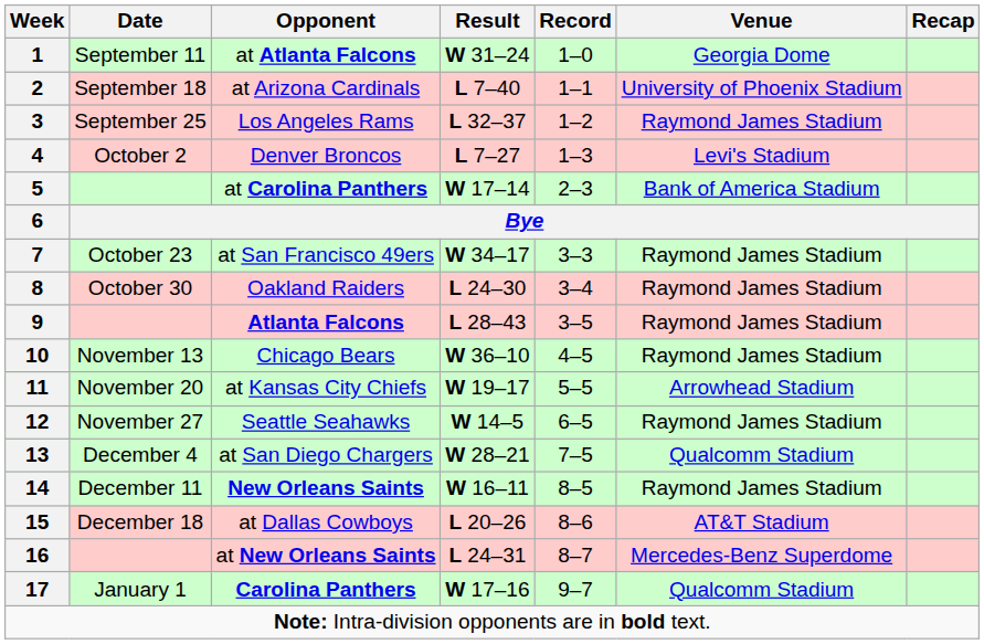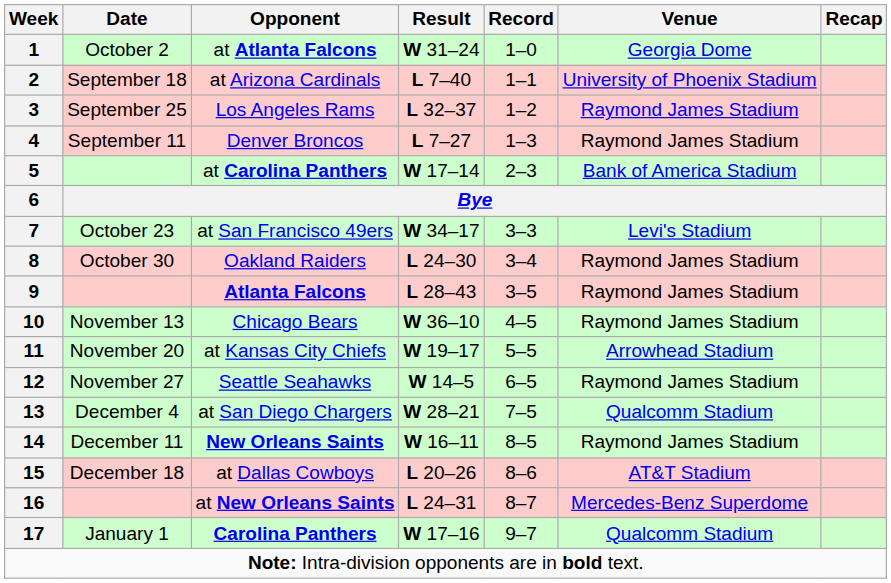1 | Date: September 11 -> October 2
4 | Date: October 2 -> September 11
4 | Venue: Levi's Stadium -> Raymond James Stadium
7 | Venue: Raymond James Stadium -> Levi's Stadium
